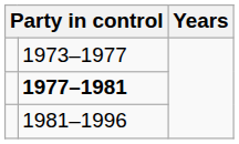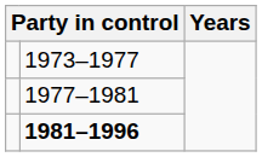1977–1981 | column 2: bold -> normal
1981–1996 | column 2: normal -> bold
